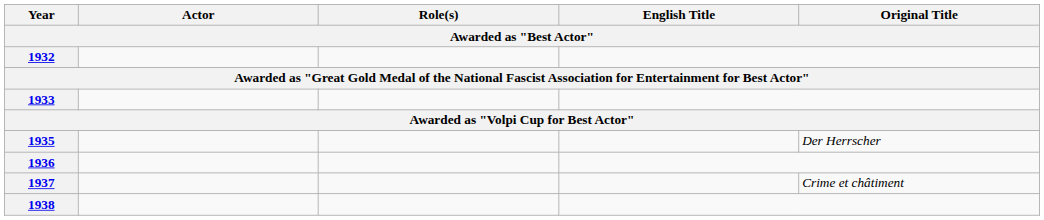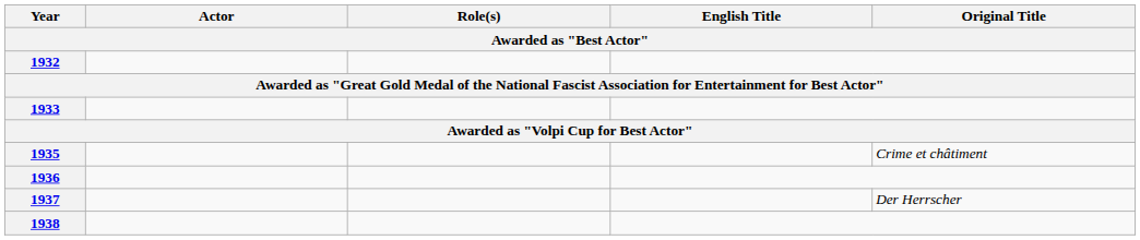1935 | Original Title: Der Herrscher -> Crime et châtiment
1937 | Original Title: Crime et châtiment -> Der Herrscher
